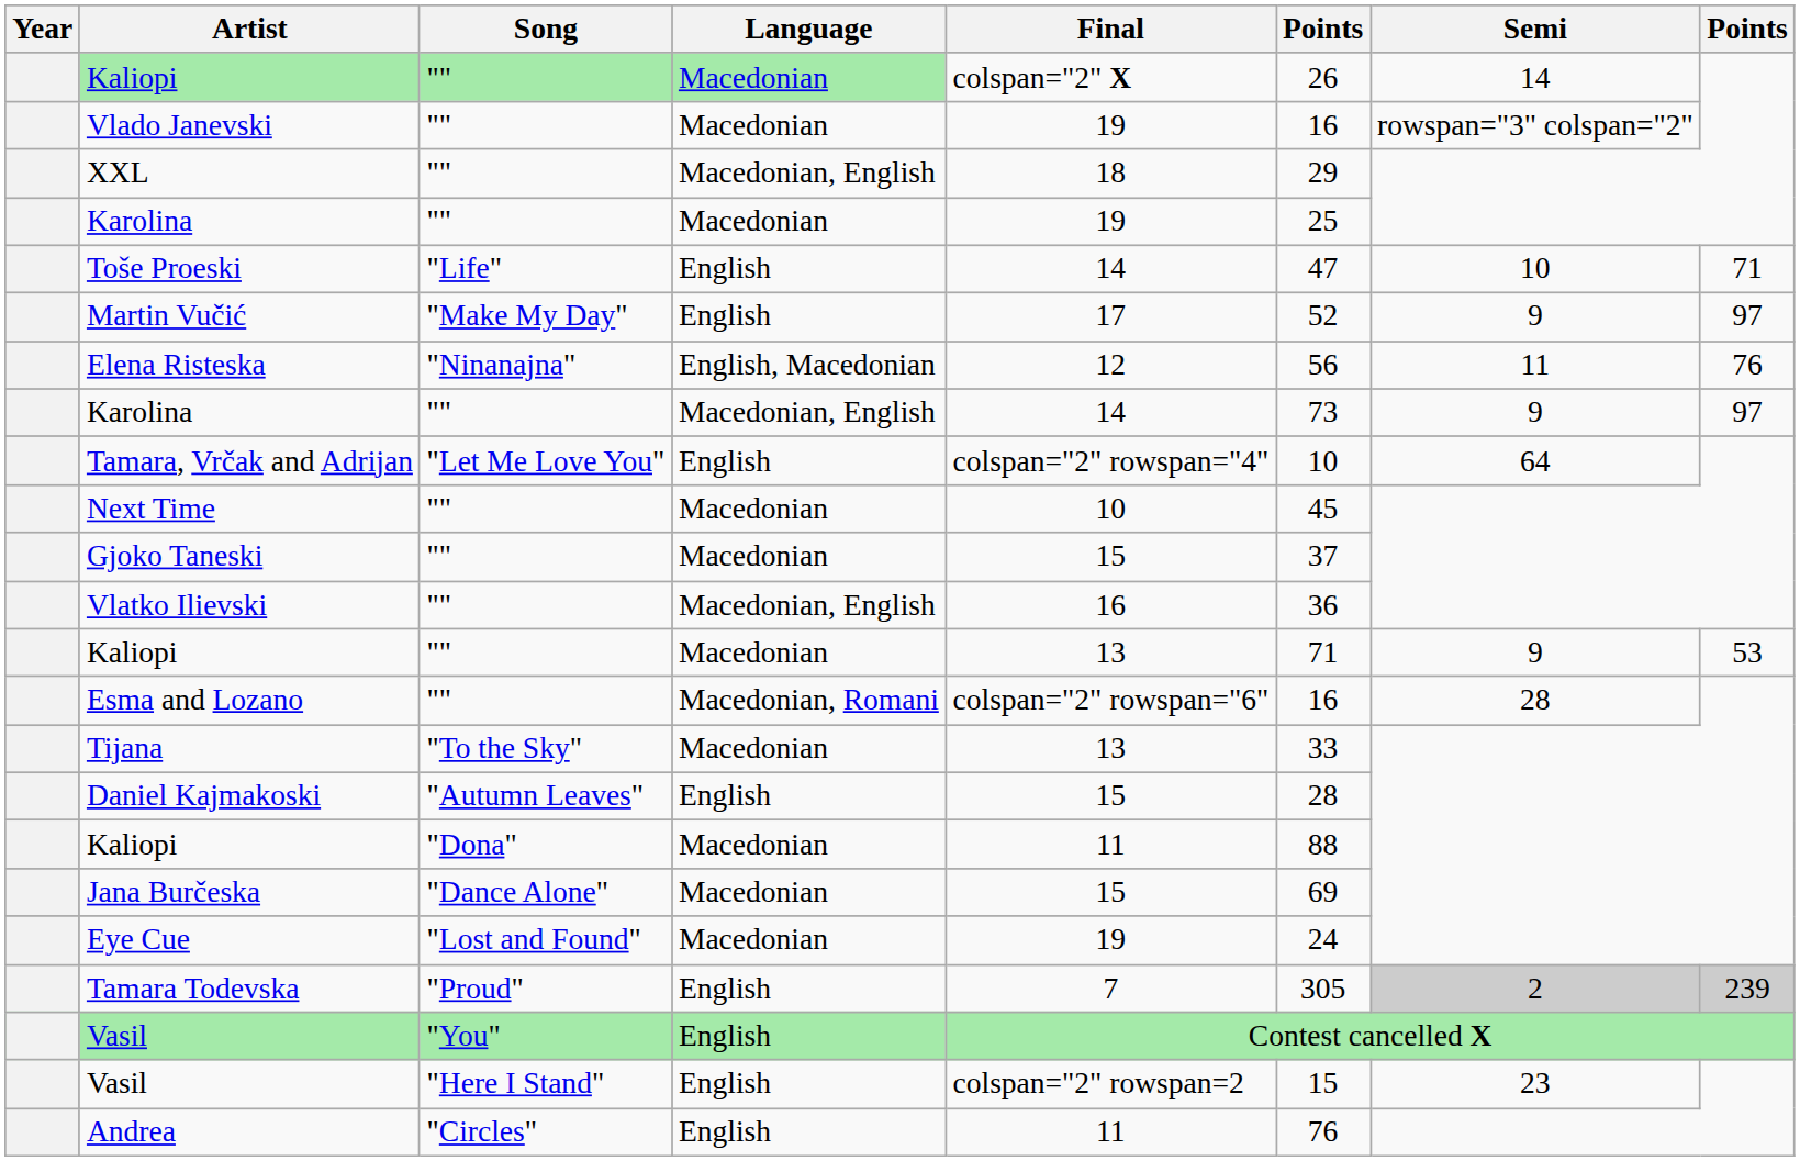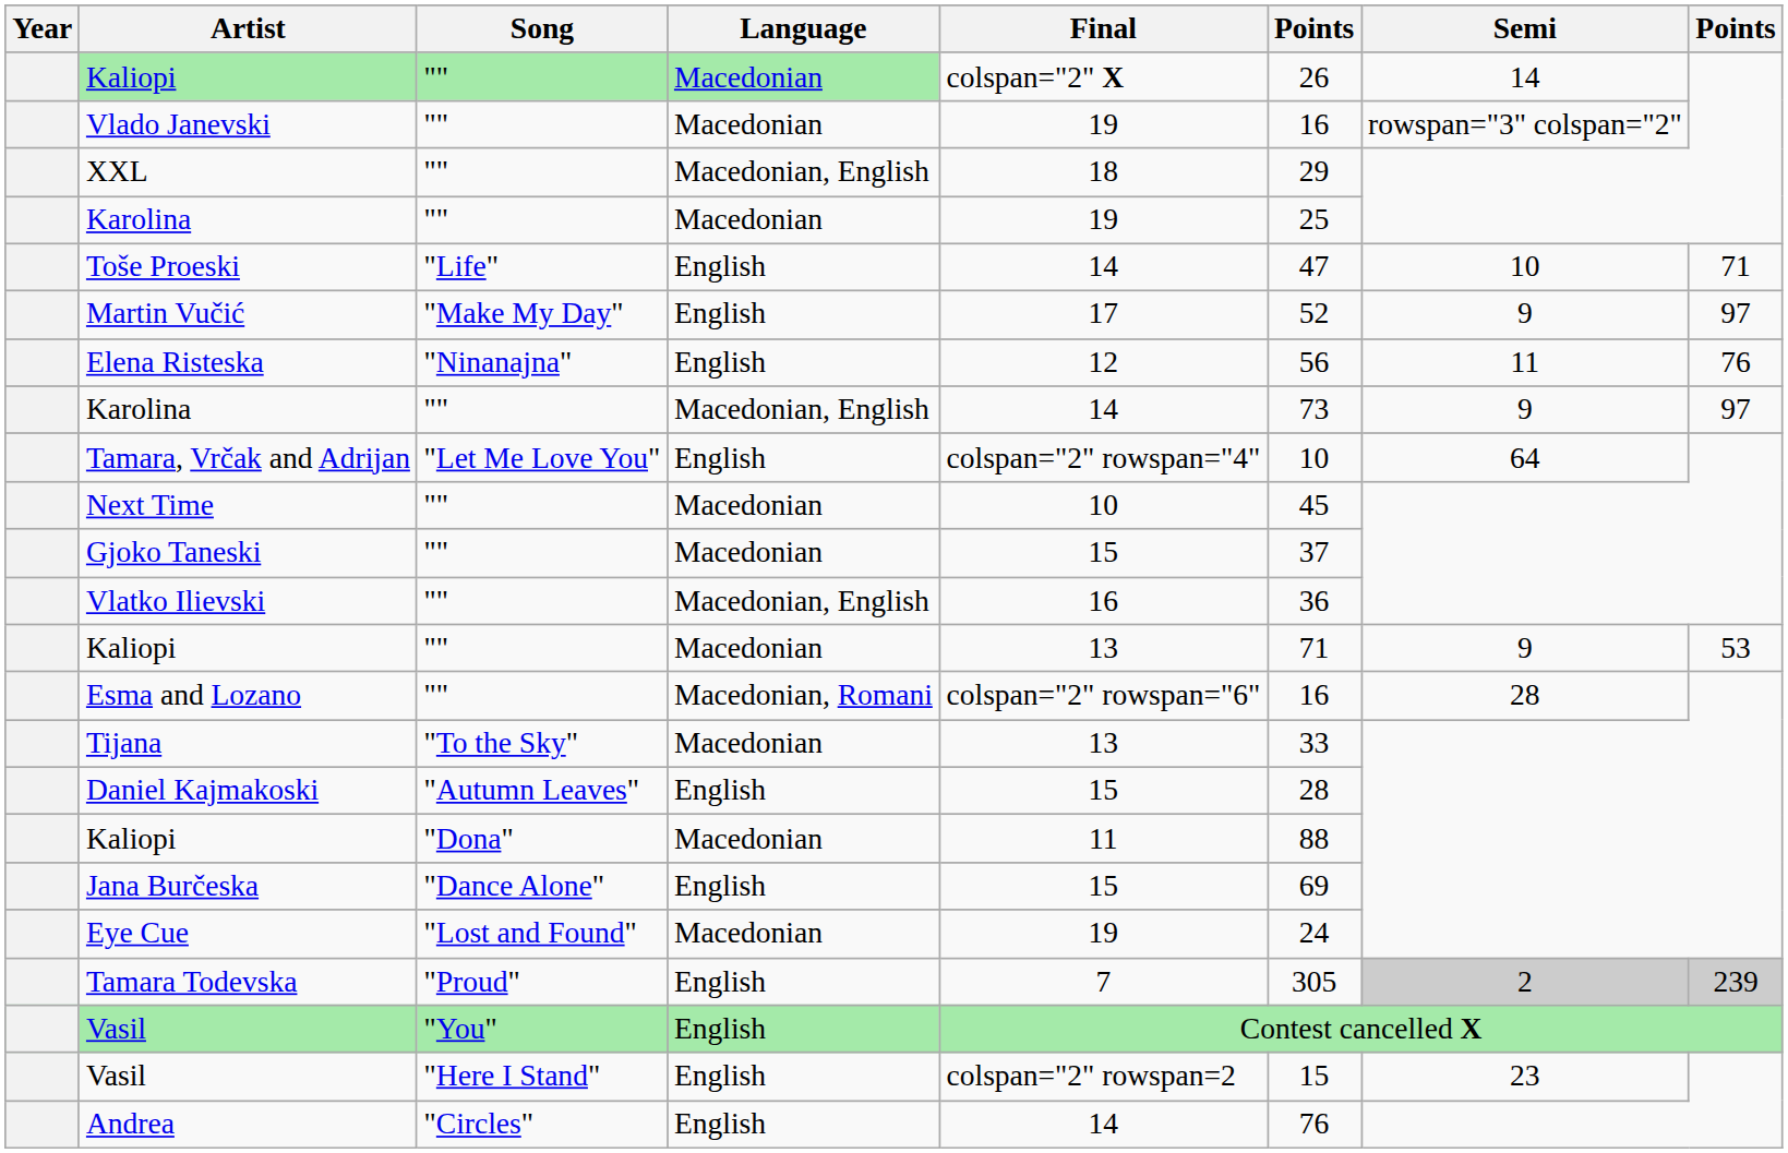Elena Risteska | Language: English, Macedonian -> English
Jana Burčeska | Language: Macedonian -> English
Andrea | Final: 11 -> 14
